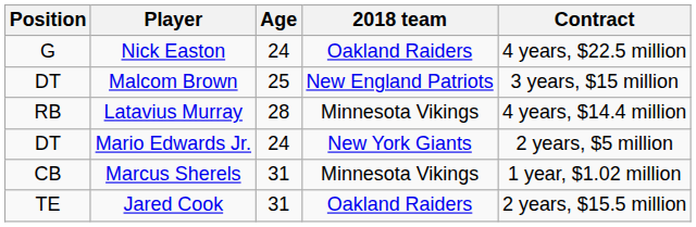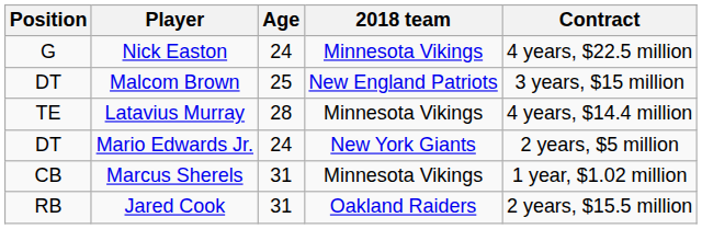Nick Easton | 2018 team: Oakland Raiders -> Minnesota Vikings
Latavius Murray | Position: RB -> TE
Jared Cook | Position: TE -> RB
